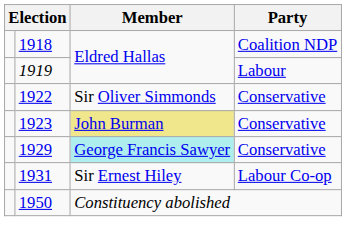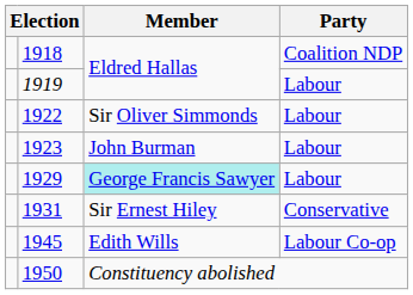1922 | Party: Conservative -> Labour
1923 | Member: khaki background -> no background
1923 | Party: Conservative -> Labour
1929 | Party: Conservative -> Labour
1931 | Party: Labour Co-op -> Conservative
+ row: 1945 | Edith Wills | Labour Co-op
